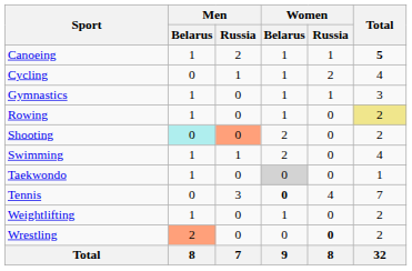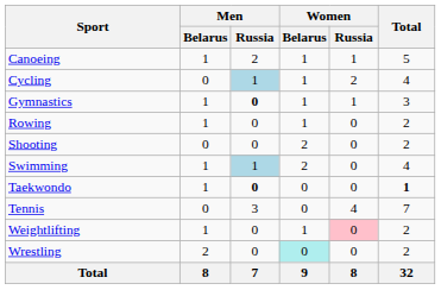Canoeing | Total: bold -> normal
Cycling | Men / Russia: no background -> lightblue background
Gymnastics | Men / Russia: normal -> bold
Rowing | Total: khaki background -> no background
Shooting | Men / Belarus: paleturquoise background -> no background
Shooting | Men / Russia: lightsalmon background -> no background
Swimming | Men / Russia: no background -> lightblue background
Taekwondo | Men / Russia: normal -> bold
Taekwondo | Women / Belarus: lightgrey background -> no background
Taekwondo | Total: normal -> bold
Tennis | Women / Belarus: bold -> normal
Weightlifting | Women / Russia: no background -> pink background
Wrestling | Men / Belarus: lightsalmon background -> no background
Wrestling | Women / Belarus: no background -> paleturquoise background
Wrestling | Women / Russia: bold -> normal
